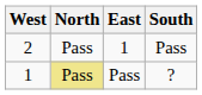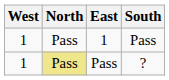row 2 | West: 2 -> 1
